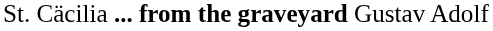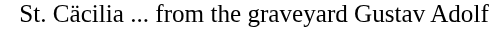St. Cäcilia | column 2: bold -> normal
